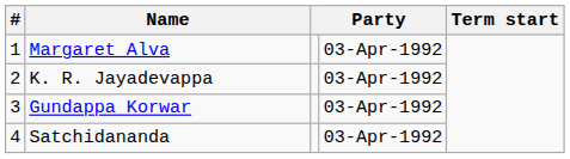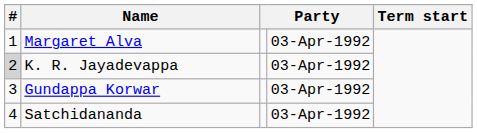K. R. Jayadevappa | #: no background -> lightgrey background
